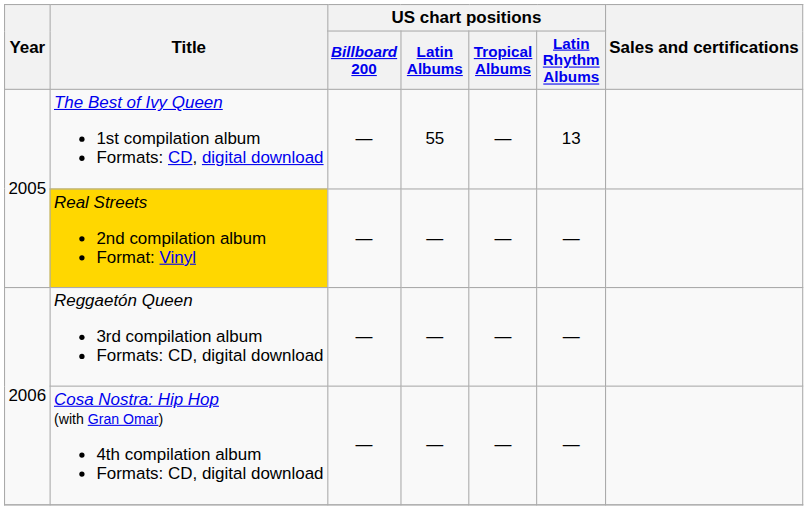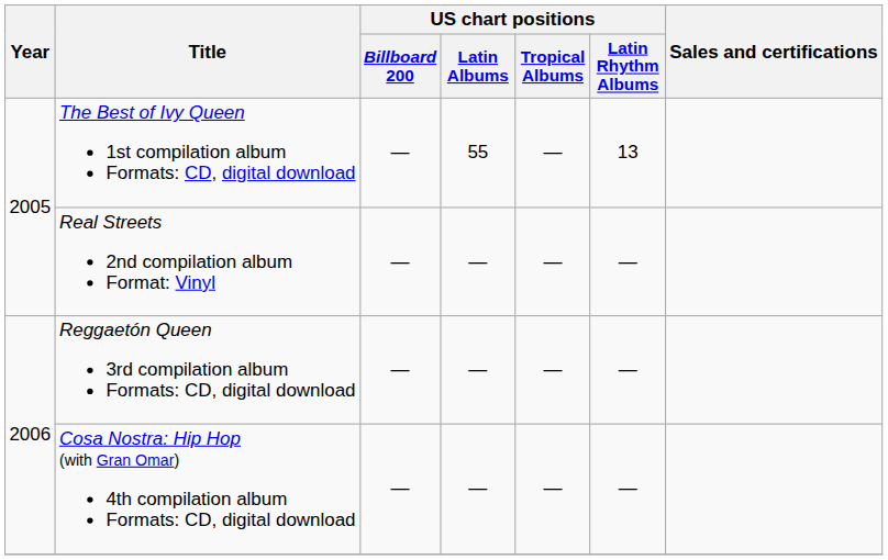Real Streets 2nd compilation album Format: Vinyl | Title: gold background -> no background
